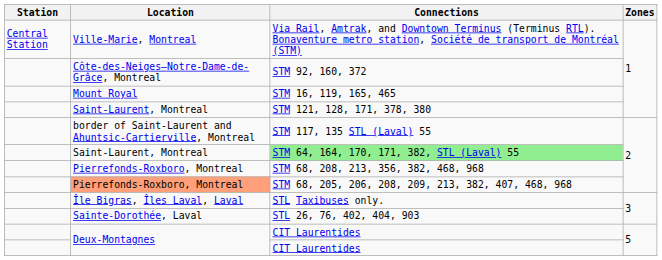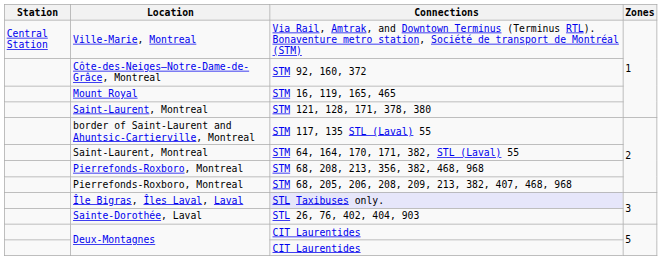STM 64, 164, 170, 171, 382, STL (Laval) 55 | Connections: lightgreen background -> no background
STM 68, 205, 206, 208, 209, 213, 382, 407, 468, 968 | Location: lightsalmon background -> no background
STL Taxibuses only. | Connections: no background -> lavender background
